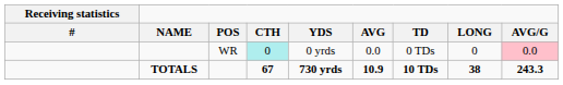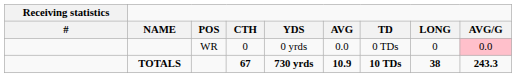row 3 | CTH: paleturquoise background -> no background
